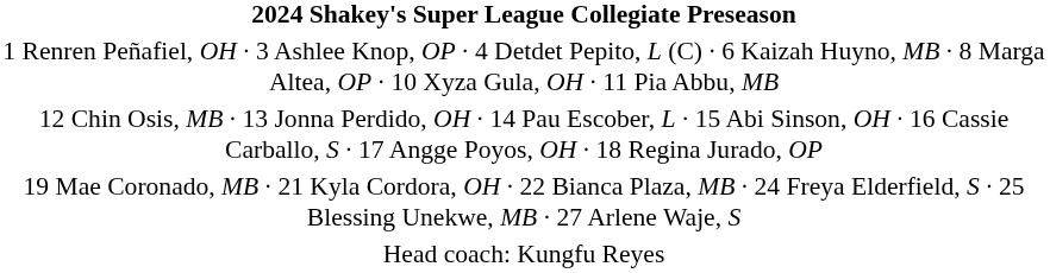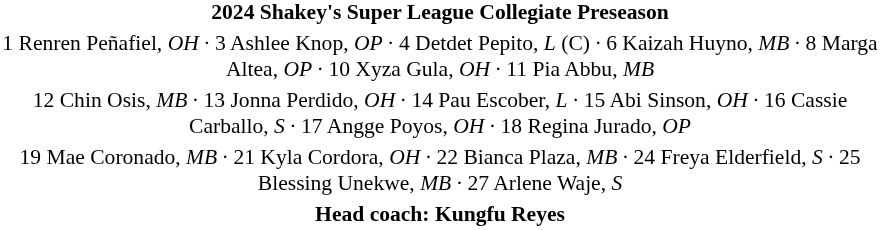row 5 | column 1: normal -> bold
